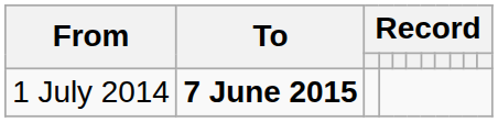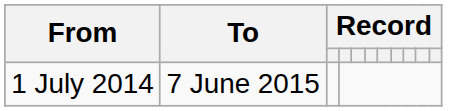1 July 2014 | To: bold -> normal
